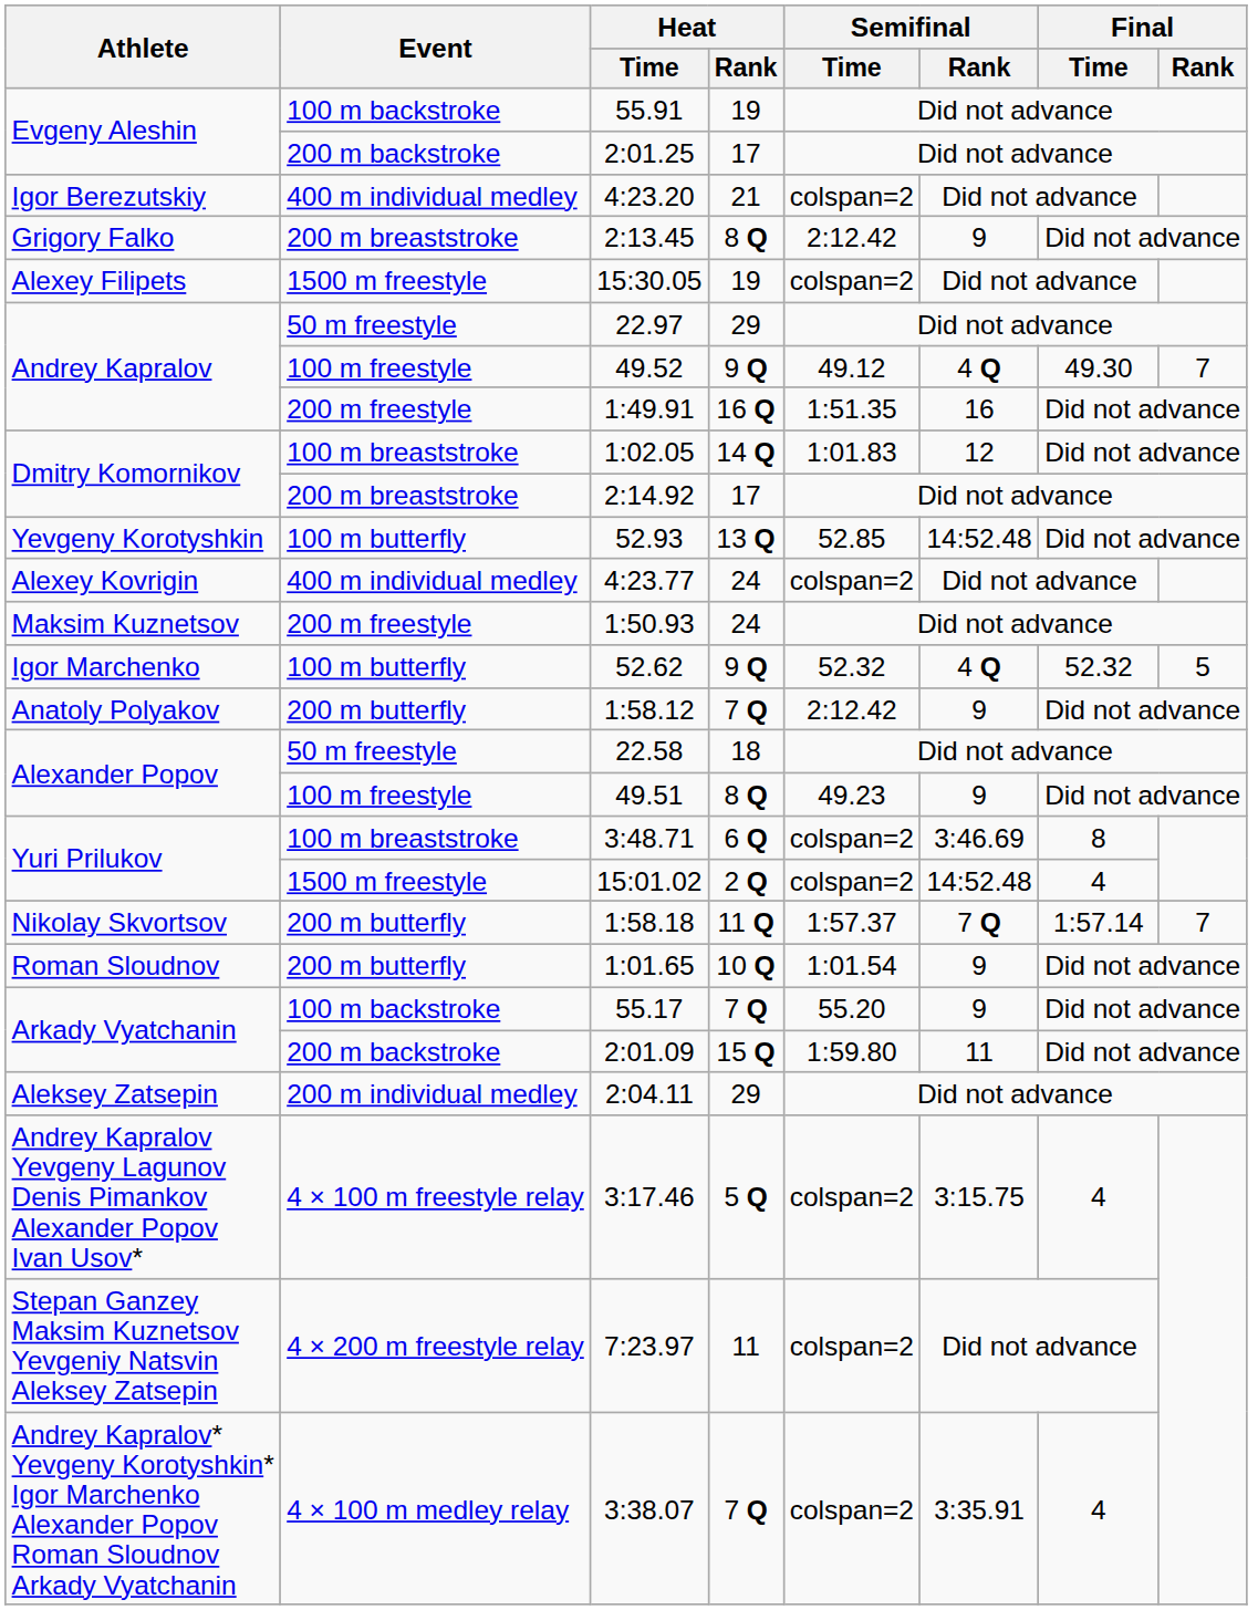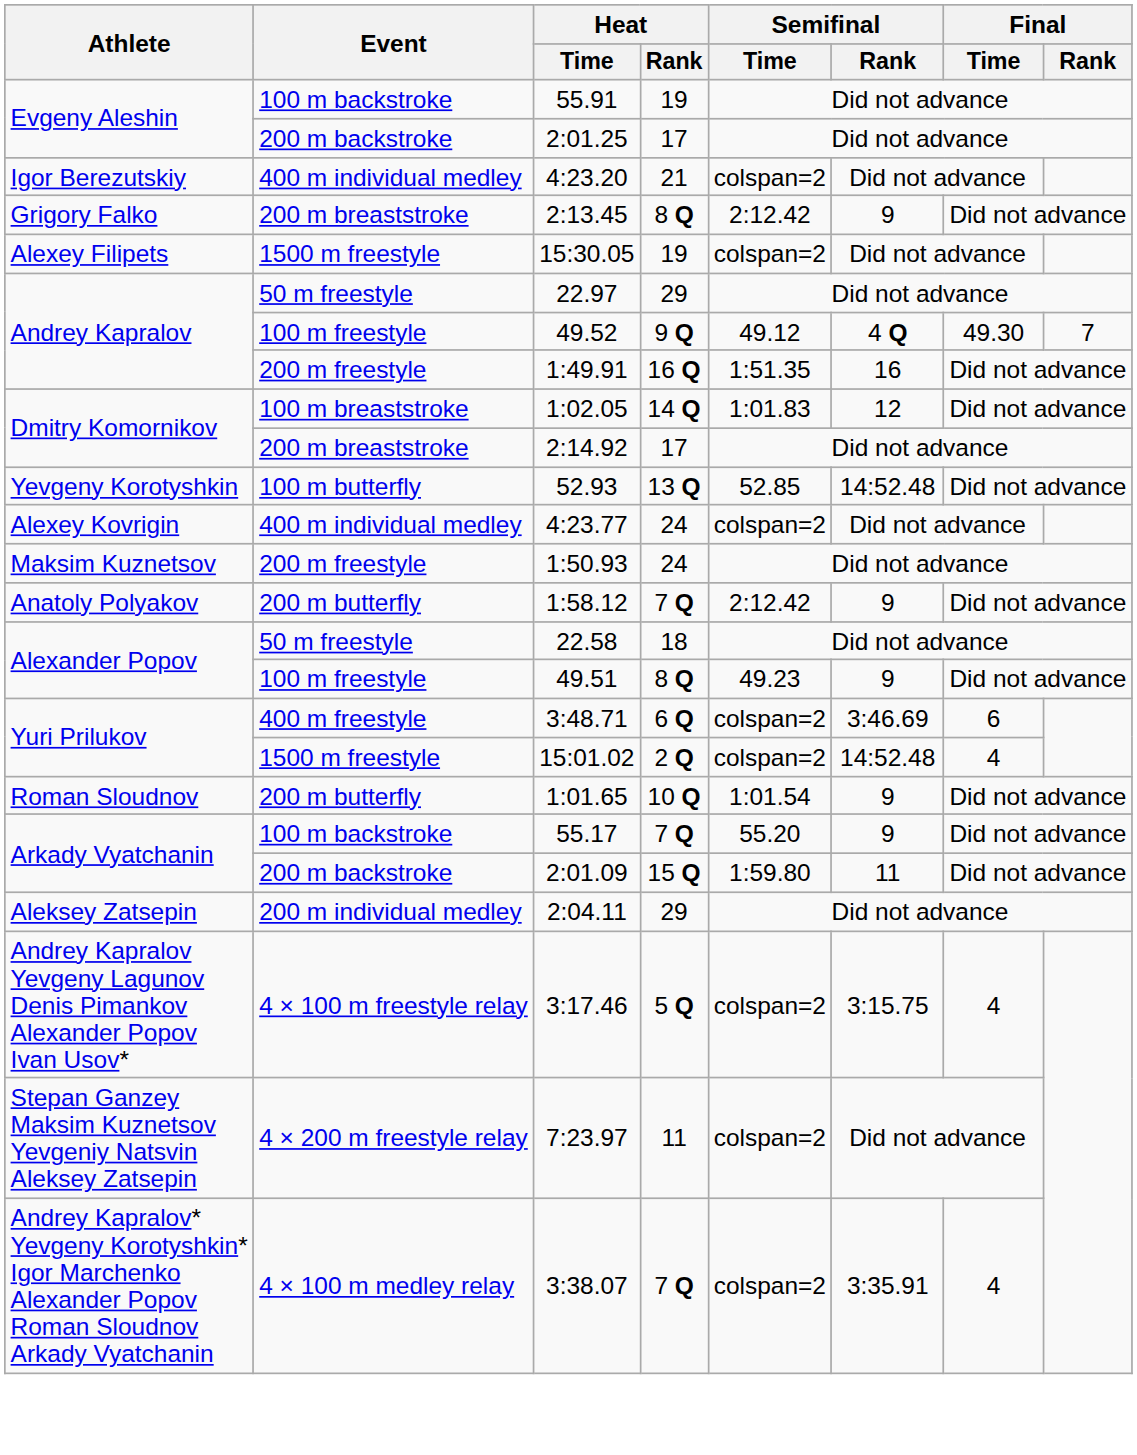- row: Igor Marchenko | 100 m butterfly | 52.62 | 9 Q | 52.32 | 4 Q | 52.32 | 5
3:48.71 | Event: 100 m breaststroke -> 400 m freestyle
3:48.71 | Final / Time: 8 -> 6
- row: Nikolay Skvortsov | 200 m butterfly | 1:58.18 | 11 Q | 1:57.37 | 7 Q | 1:57.14 | 7
